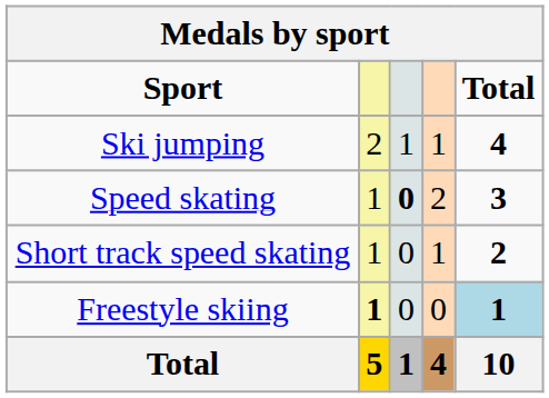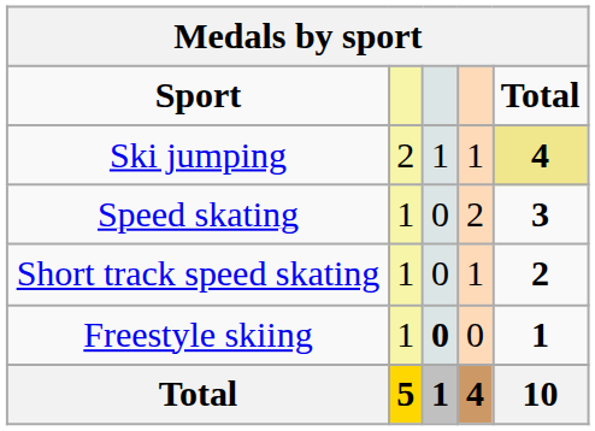Ski jumping | Total: no background -> khaki background
Speed skating | column 3: bold -> normal
Freestyle skiing | column 2: bold -> normal
Freestyle skiing | column 3: normal -> bold
Freestyle skiing | Total: lightblue background -> no background
